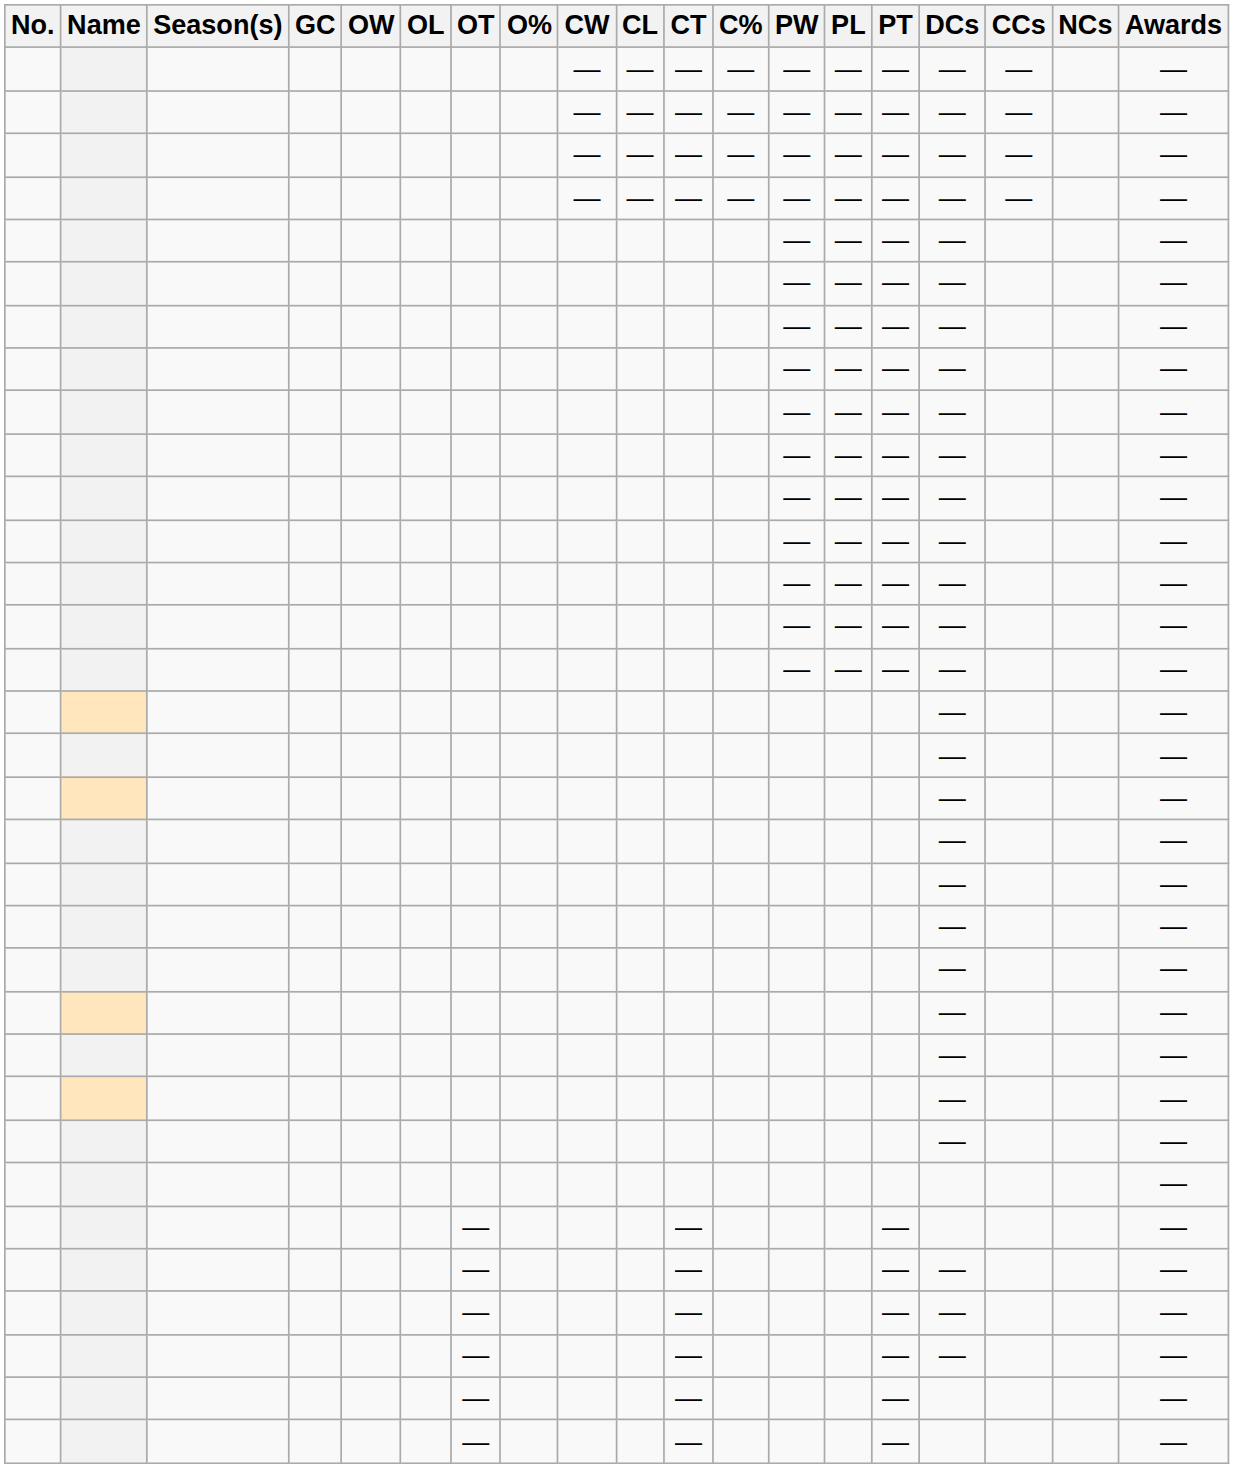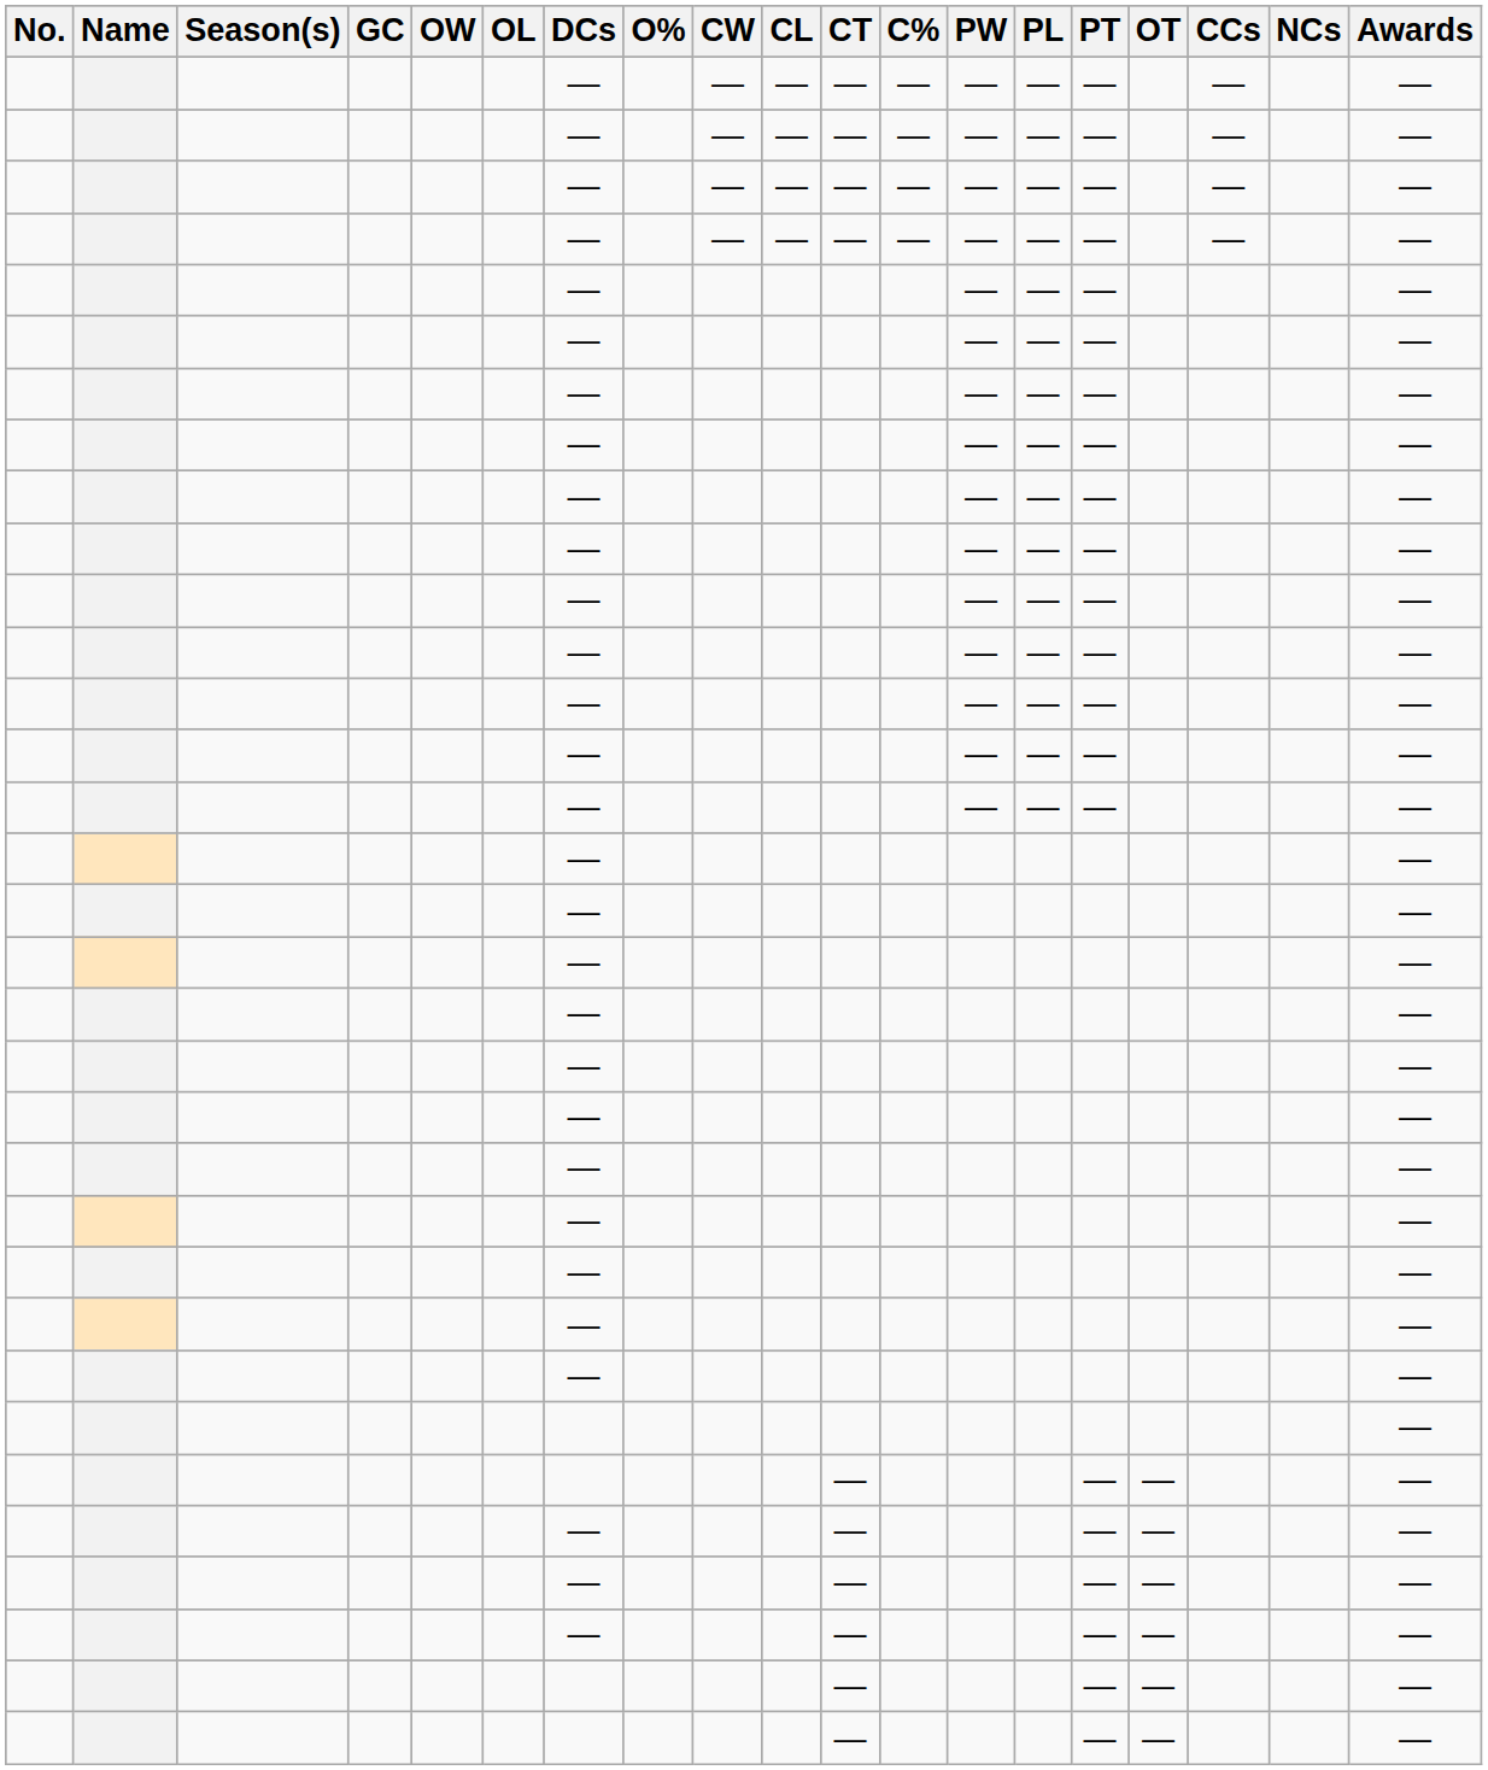columns swapped: OT <-> DCs
